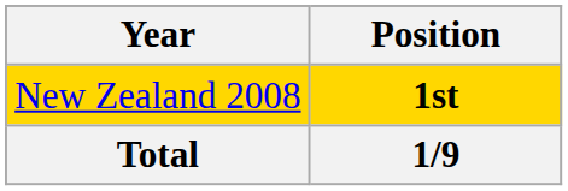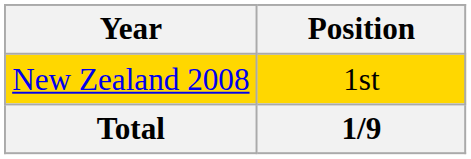New Zealand 2008 | Position: bold -> normal
